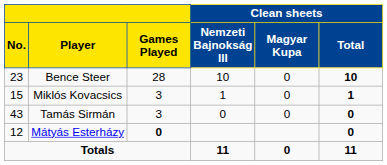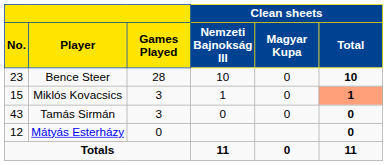Miklós Kovacsics | Clean sheets / Total: no background -> lightsalmon background
Mátyás Esterházy | Games Played: bold -> normal
